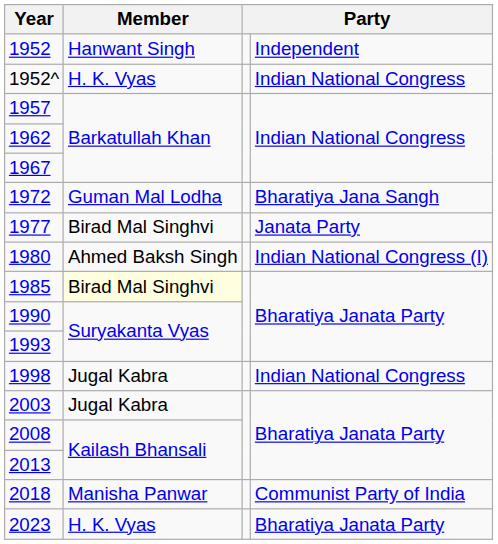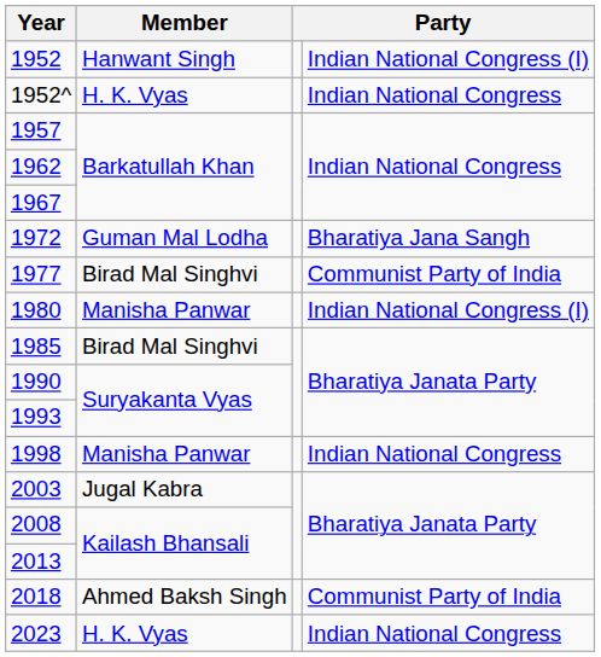1952 | column 4: Independent -> Indian National Congress (I)
1977 | column 4: Janata Party -> Communist Party of India
1980 | Member: Ahmed Baksh Singh -> Manisha Panwar
1985 | Member: lightyellow background -> no background
1998 | Member: Jugal Kabra -> Manisha Panwar
2018 | Member: Manisha Panwar -> Ahmed Baksh Singh
2023 | column 4: Bharatiya Janata Party -> Indian National Congress
